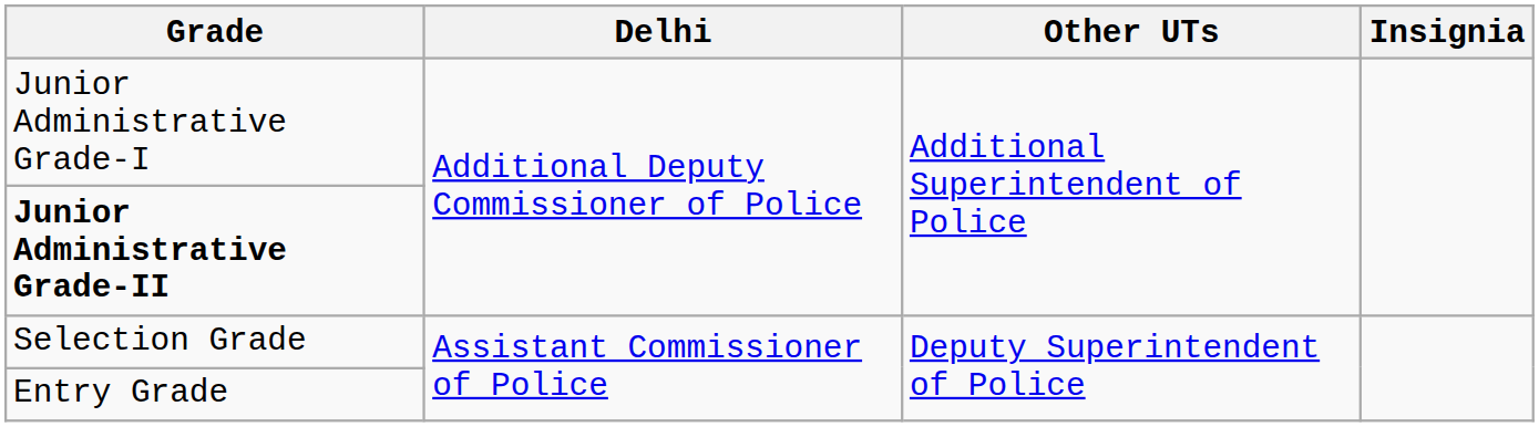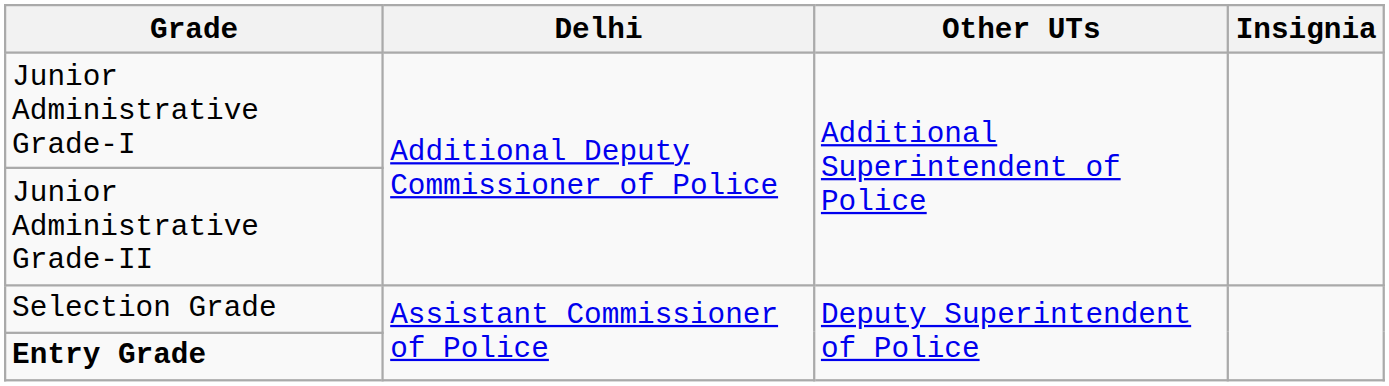Junior Administrative Grade-II | Grade: bold -> normal
Entry Grade | Grade: normal -> bold
